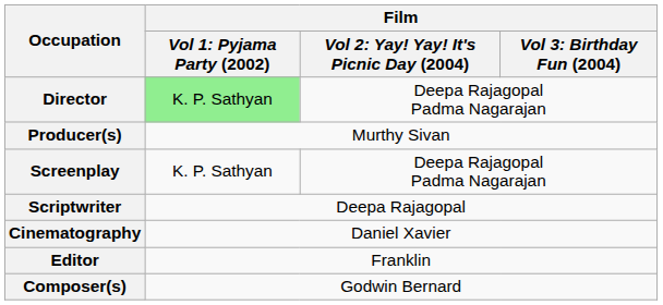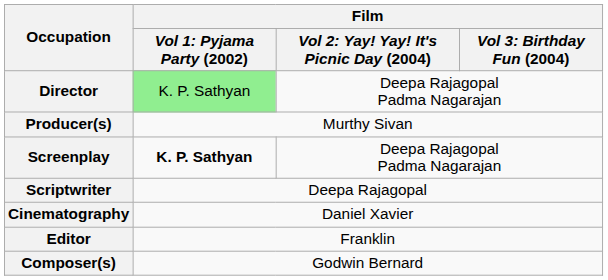Screenplay | column 2: normal -> bold
